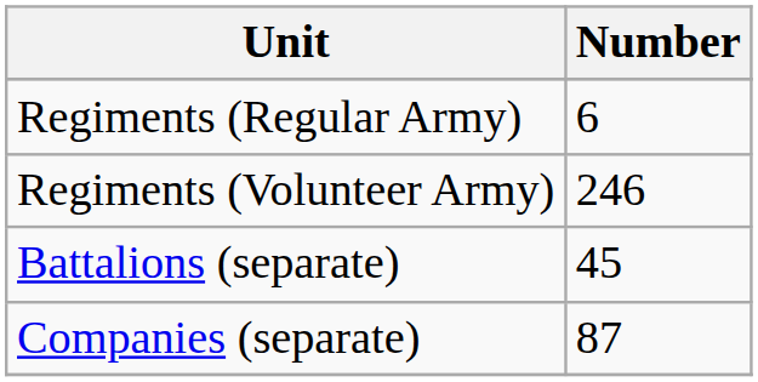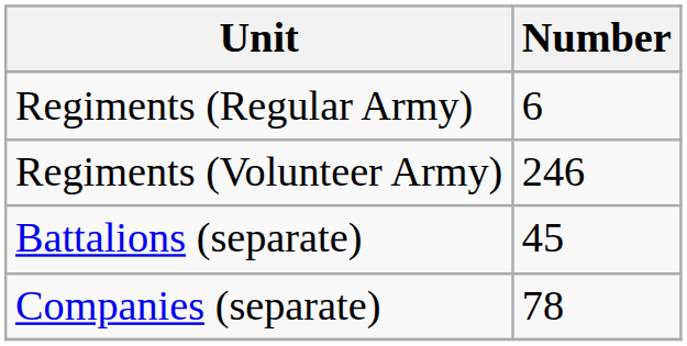Companies (separate) | Number: 87 -> 78
